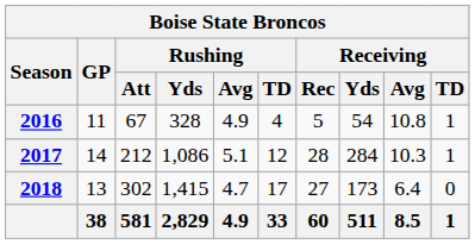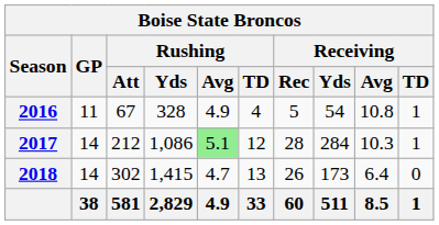2017 | Rushing / Avg: no background -> lightgreen background
2018 | GP: 13 -> 14
2018 | Rushing / TD: 17 -> 13
2018 | Receiving / Rec: 27 -> 26
